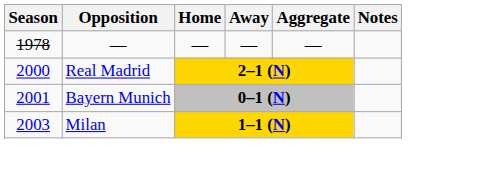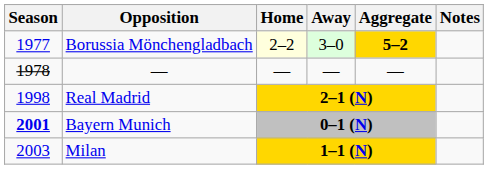+ row: 1977 | Borussia Mönchengladbach | 2–2 | 3–0 | 5–2
Real Madrid | Season: 2000 -> 1998
Bayern Munich | Season: normal -> bold
